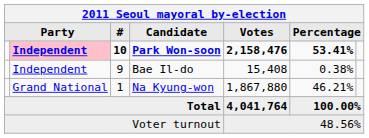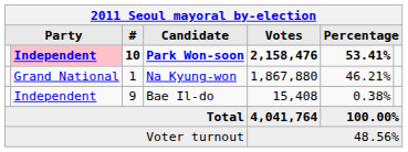rows swapped: Na Kyung-won <-> Bae Il-do
